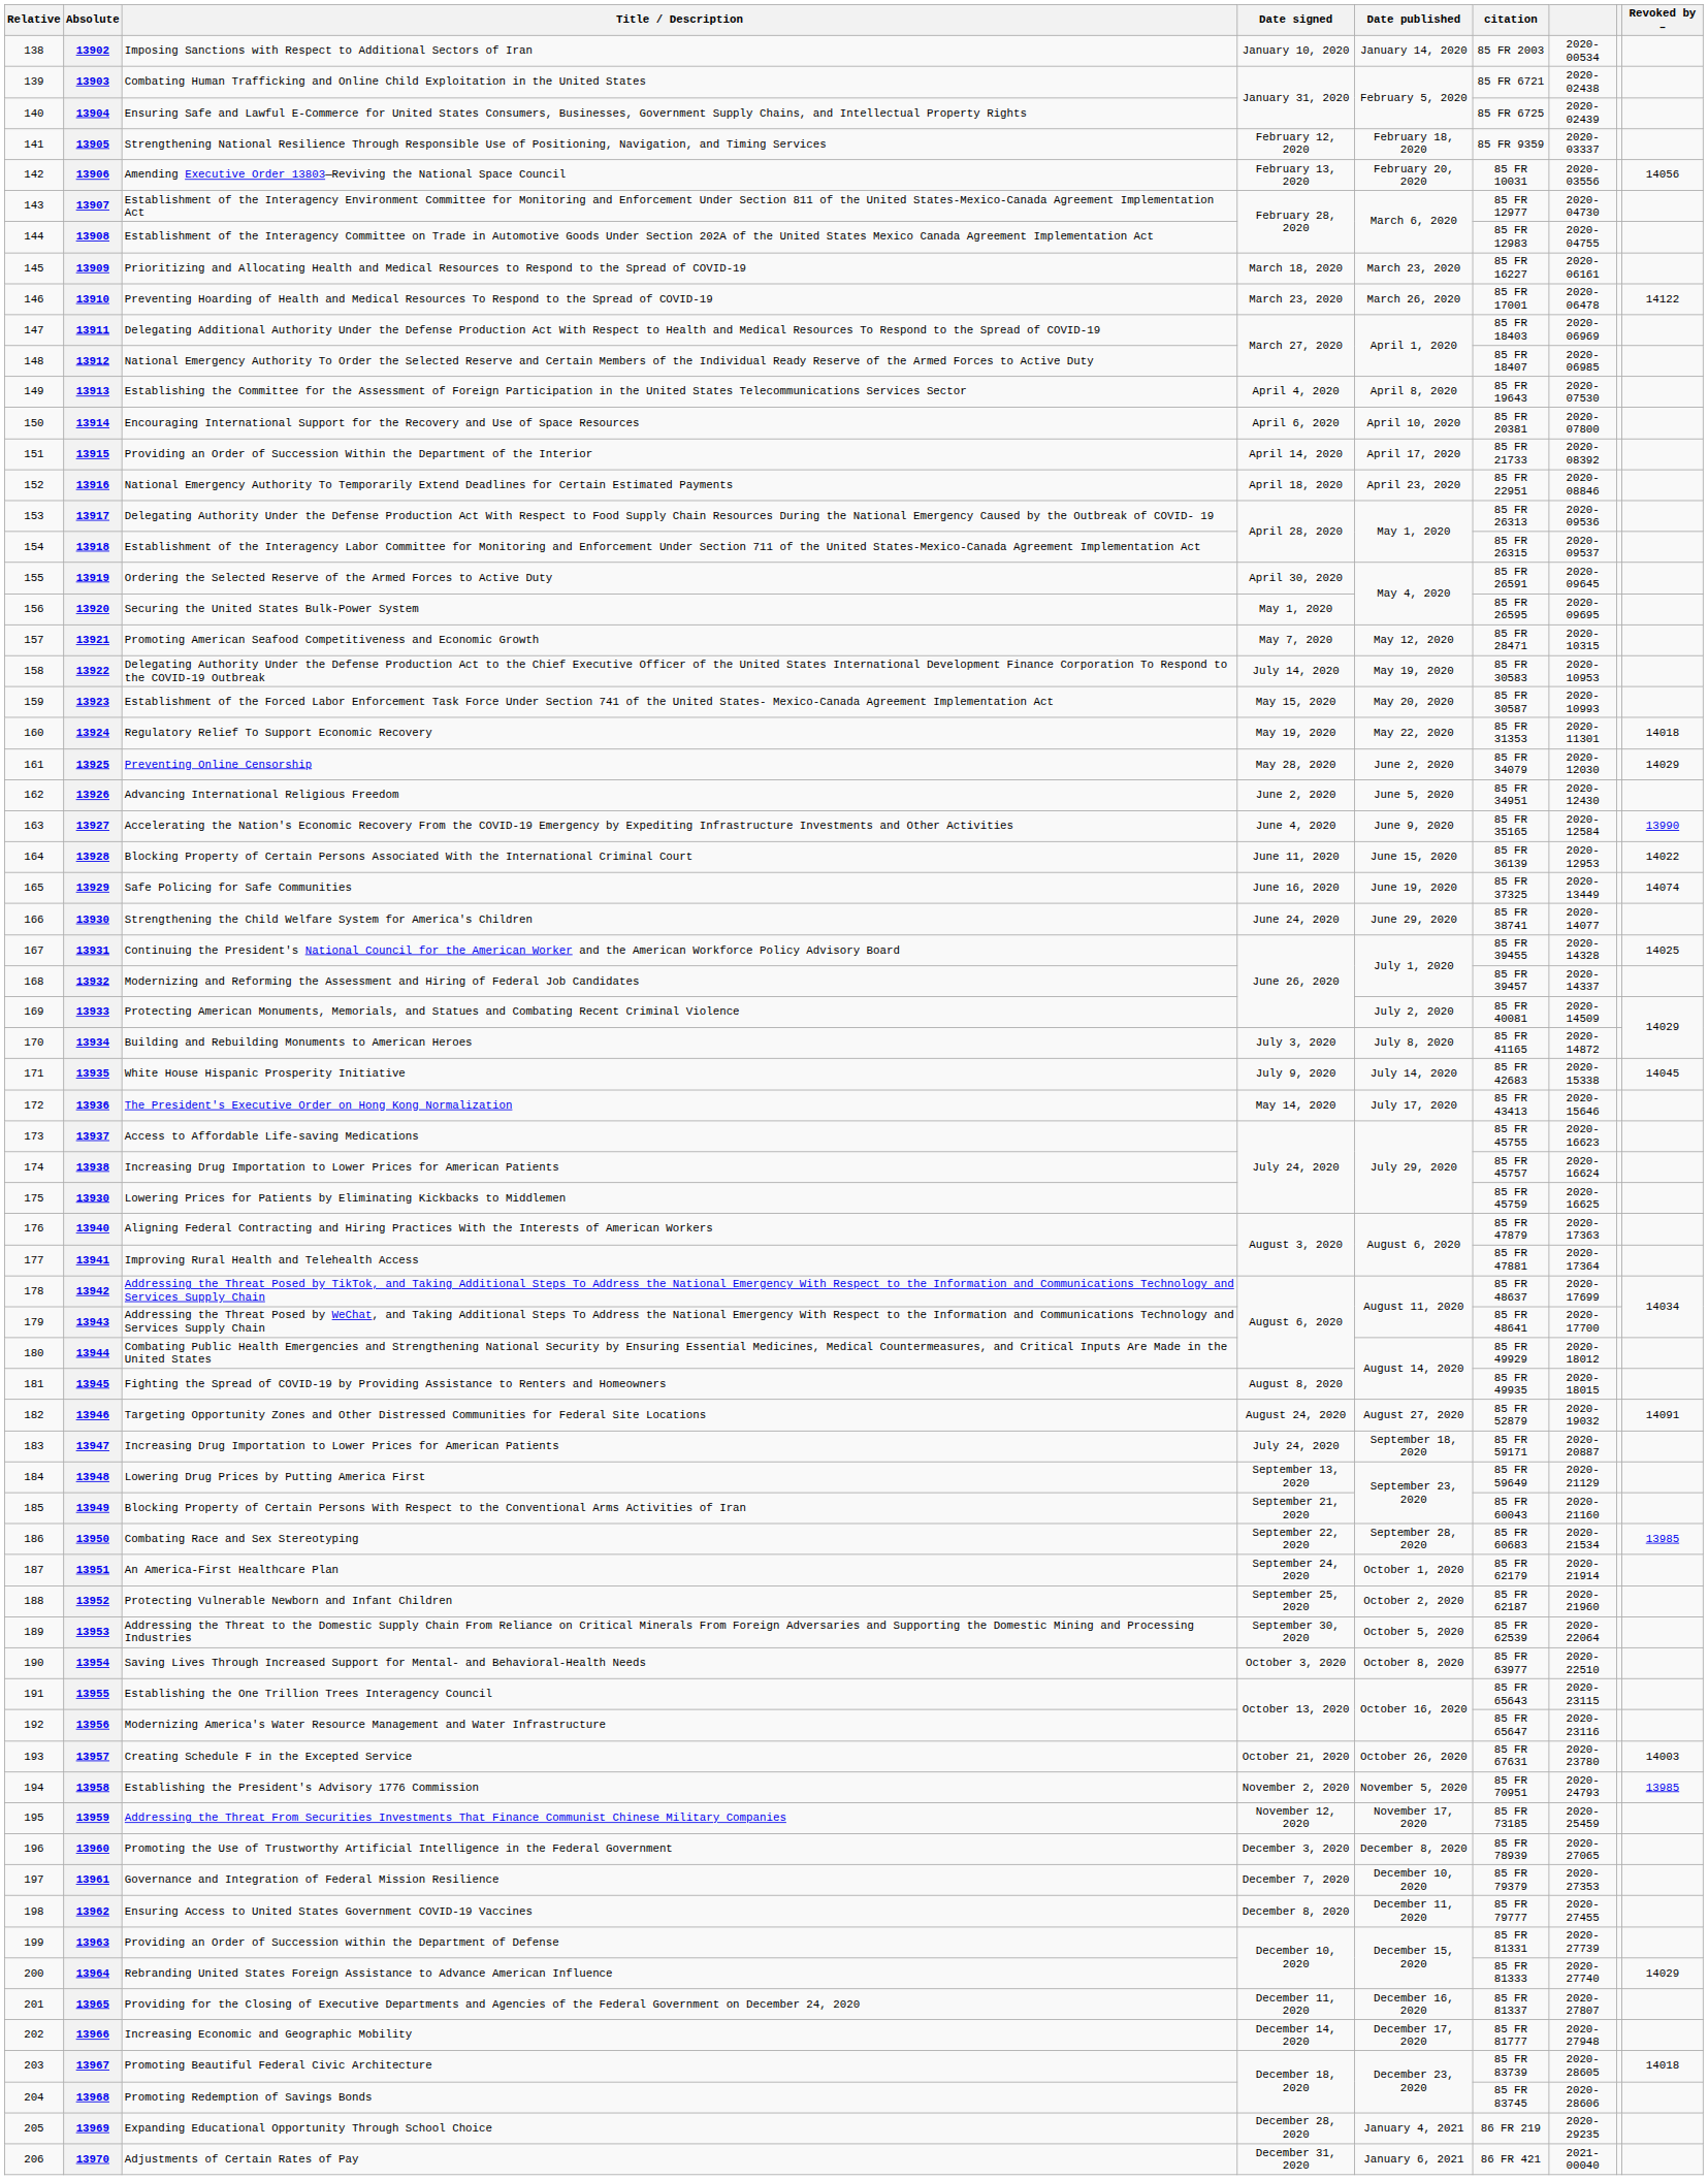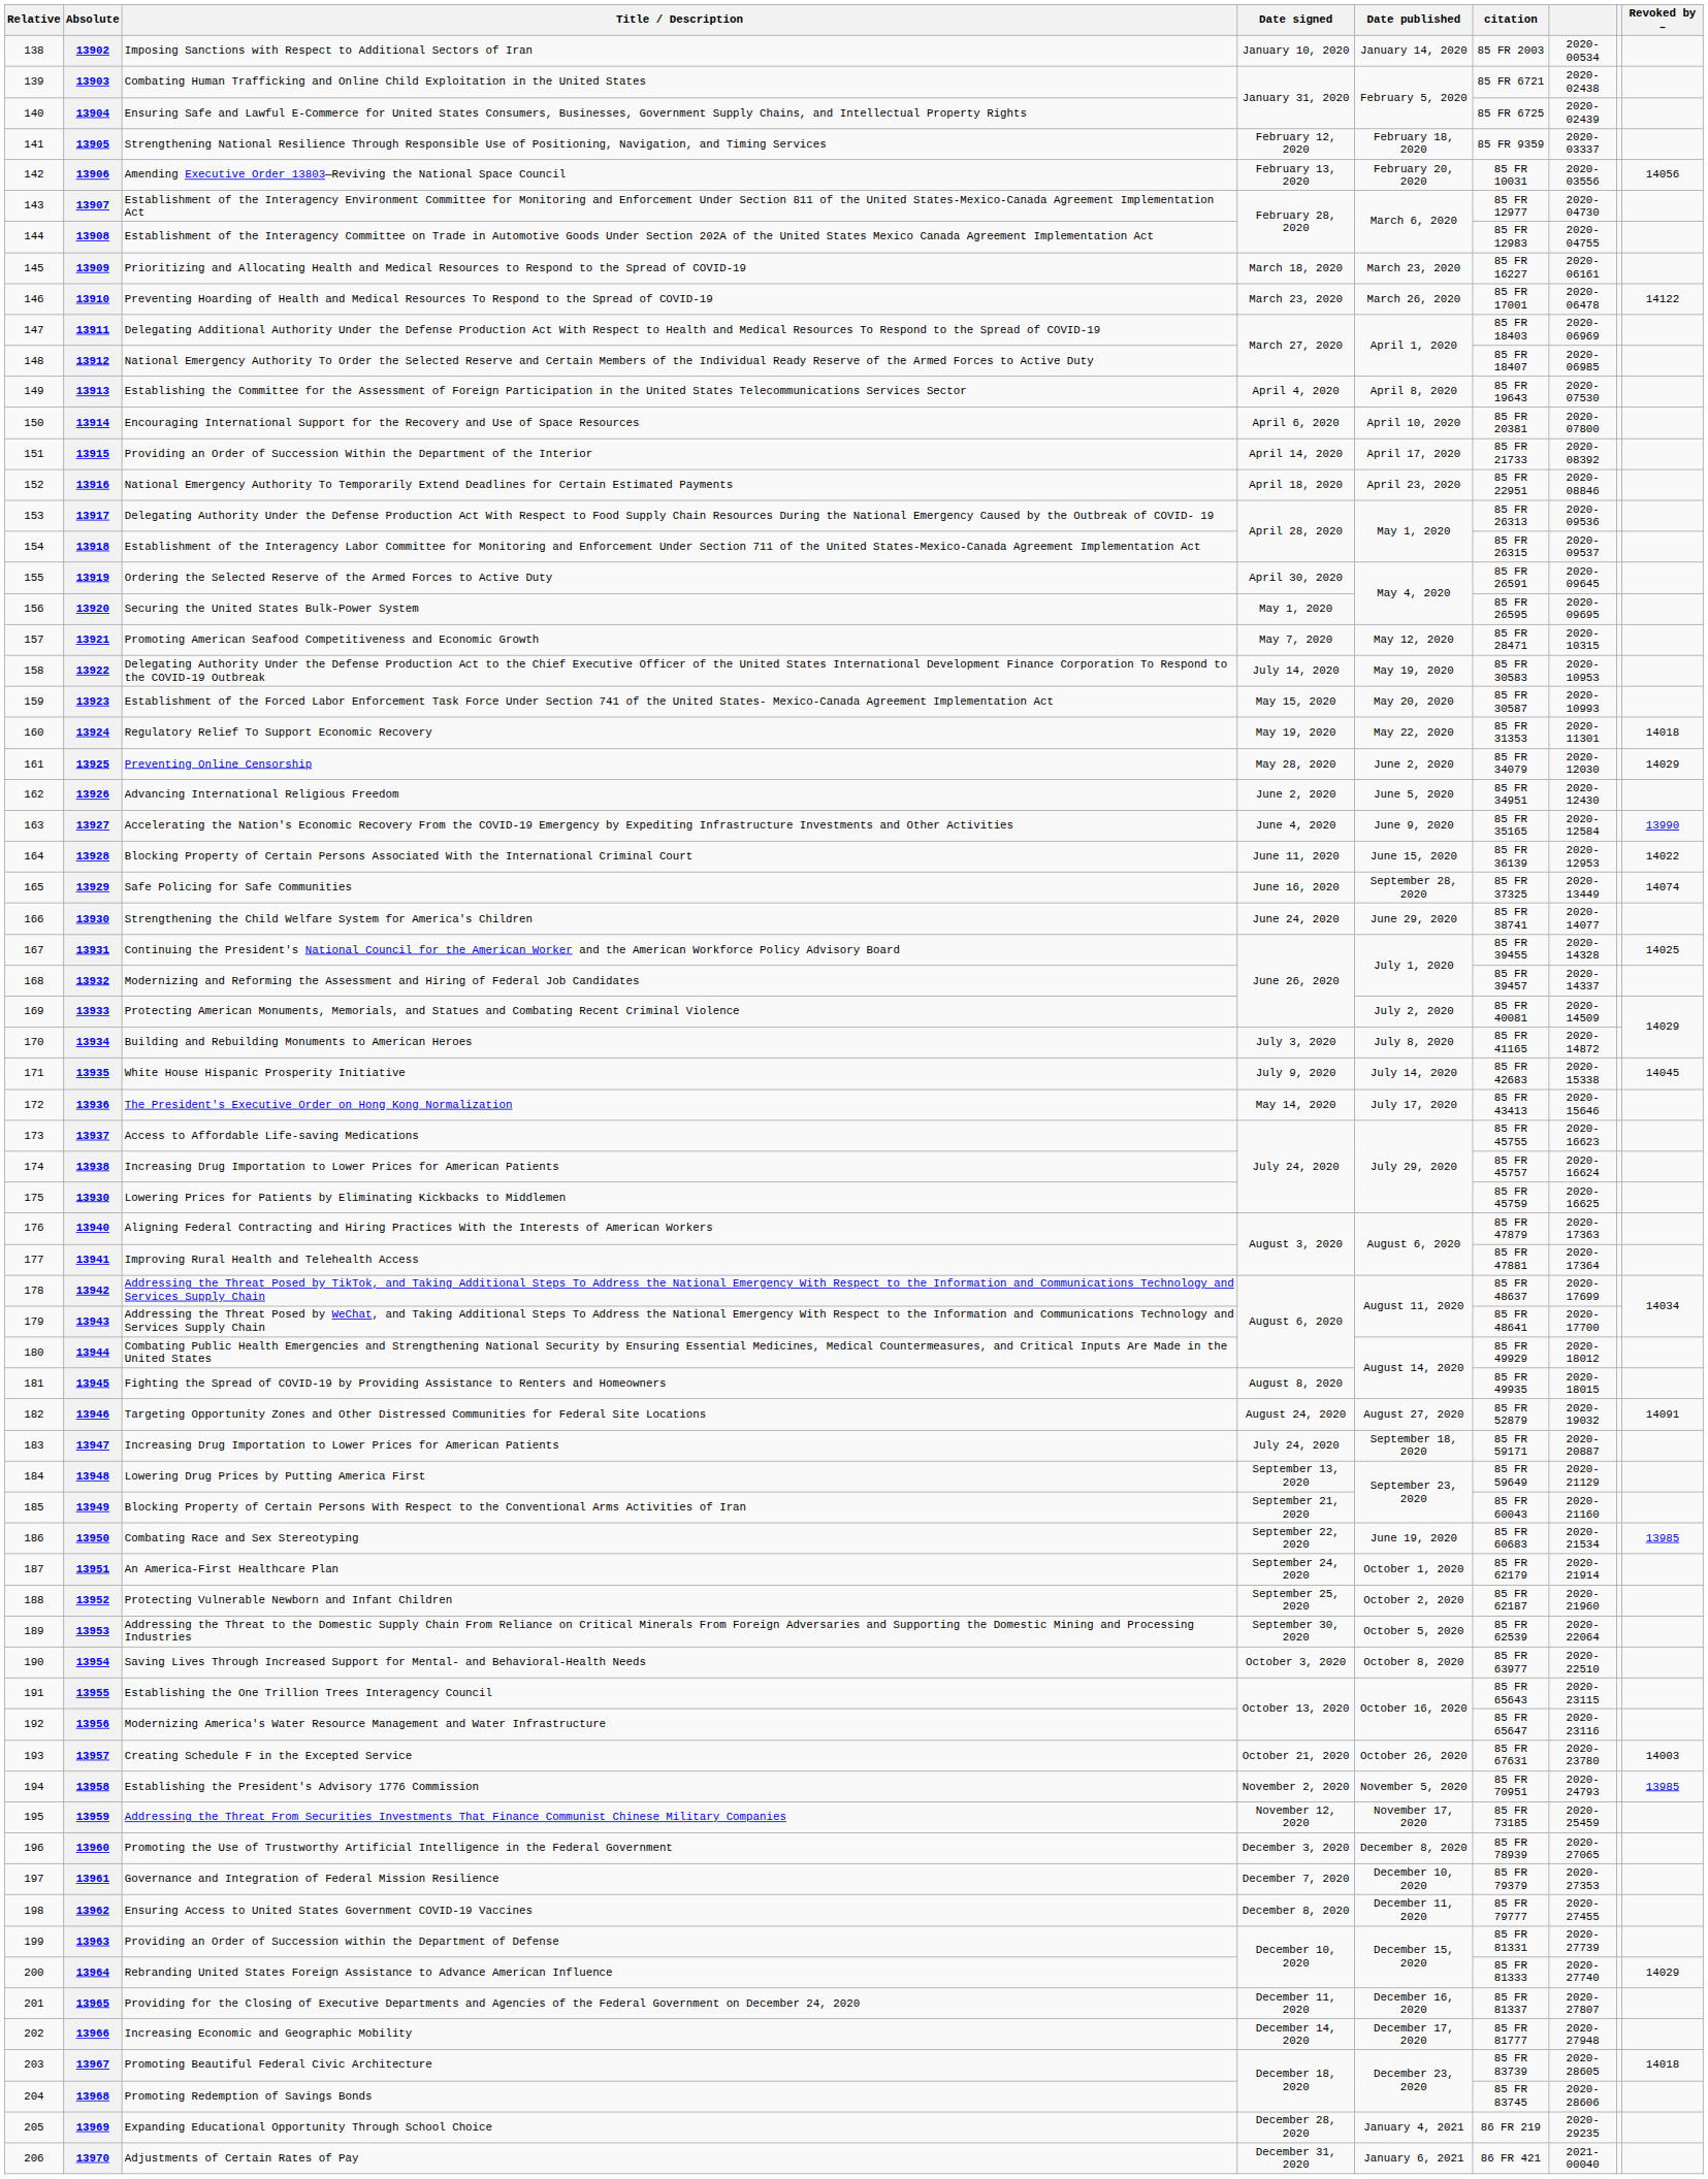13929 | Date published: June 19, 2020 -> September 28, 2020
13950 | Date published: September 28, 2020 -> June 19, 2020
